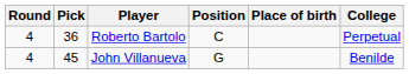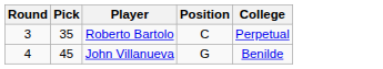- column: Place of birth
Roberto Bartolo | Round: 4 -> 3
Roberto Bartolo | Pick: 36 -> 35
